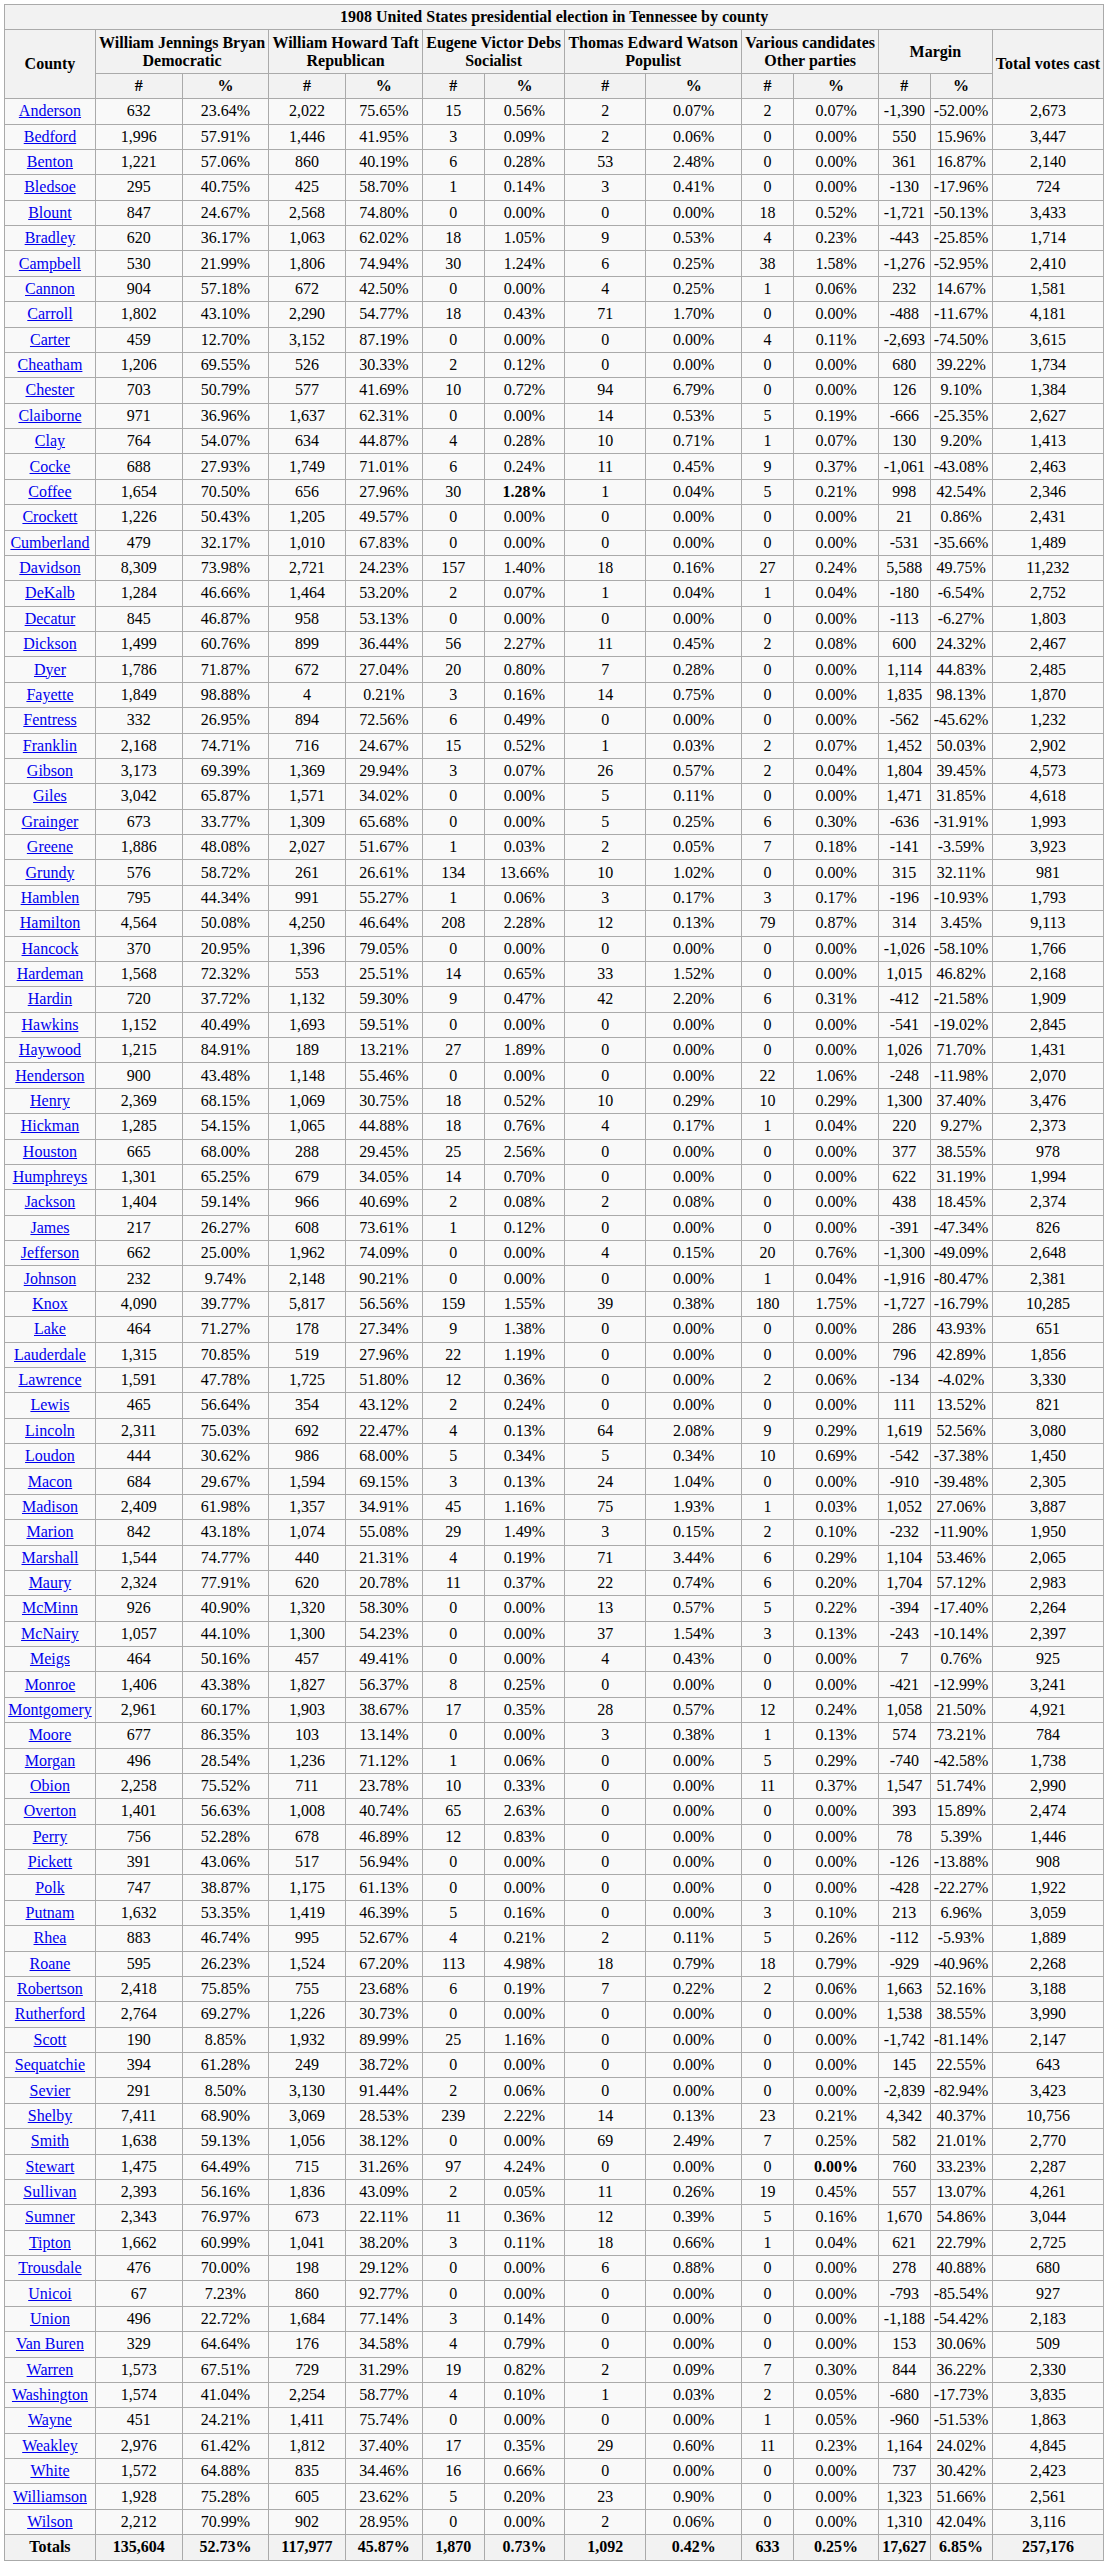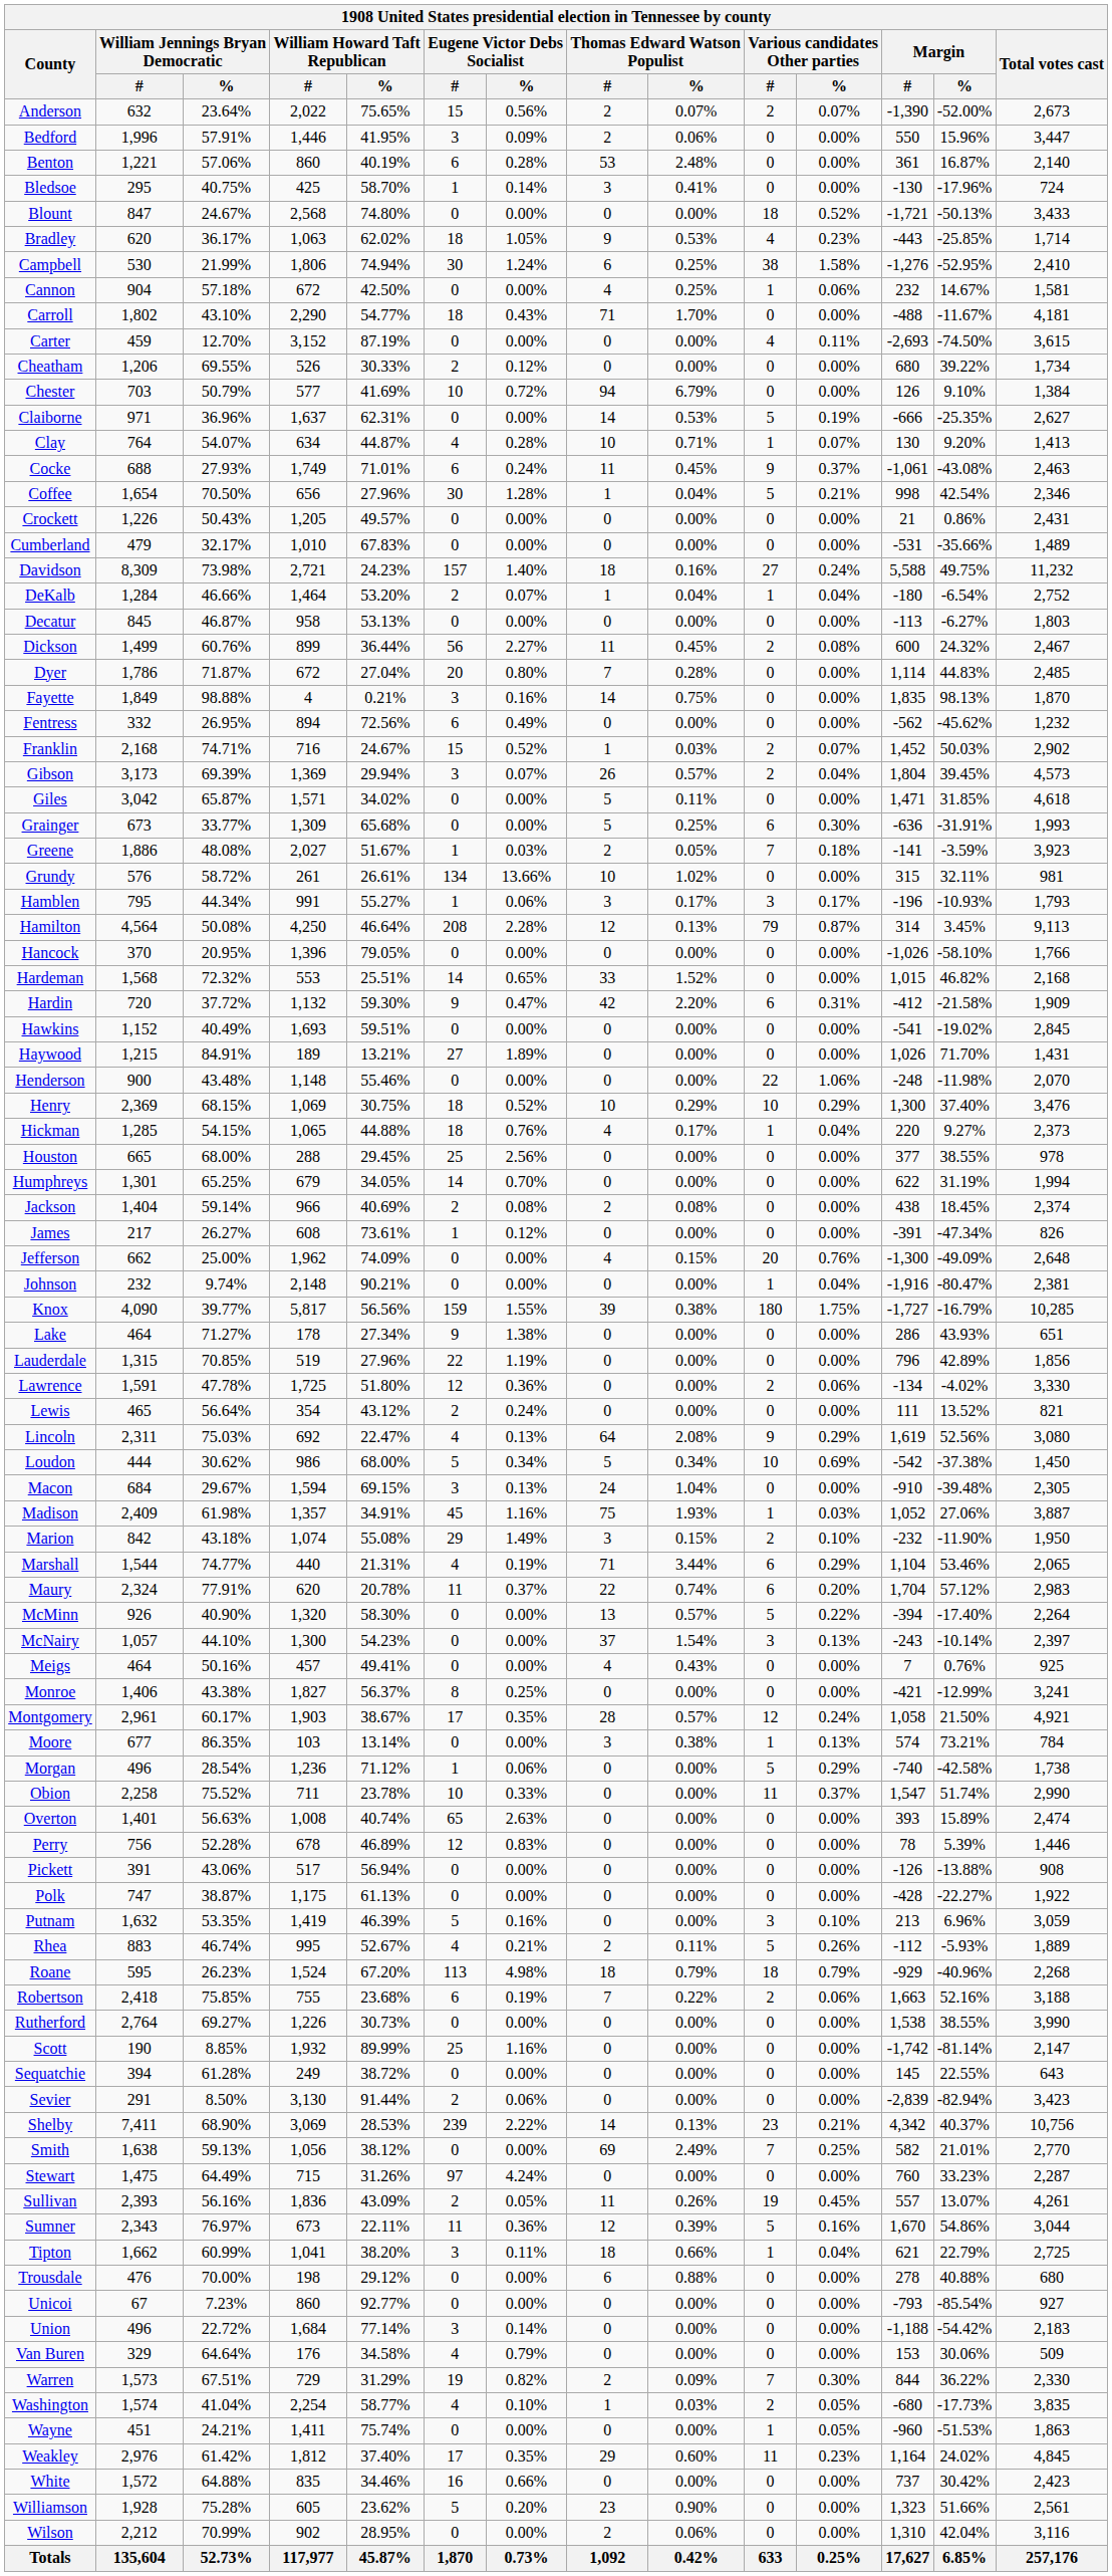Coffee | Eugene Victor Debs Socialist / %: bold -> normal
Stewart | Various candidates Other parties / %: bold -> normal
